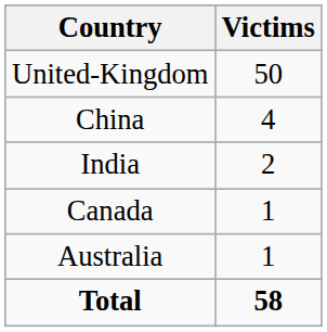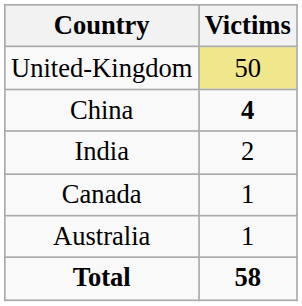United-Kingdom | Victims: no background -> khaki background
China | Victims: normal -> bold
